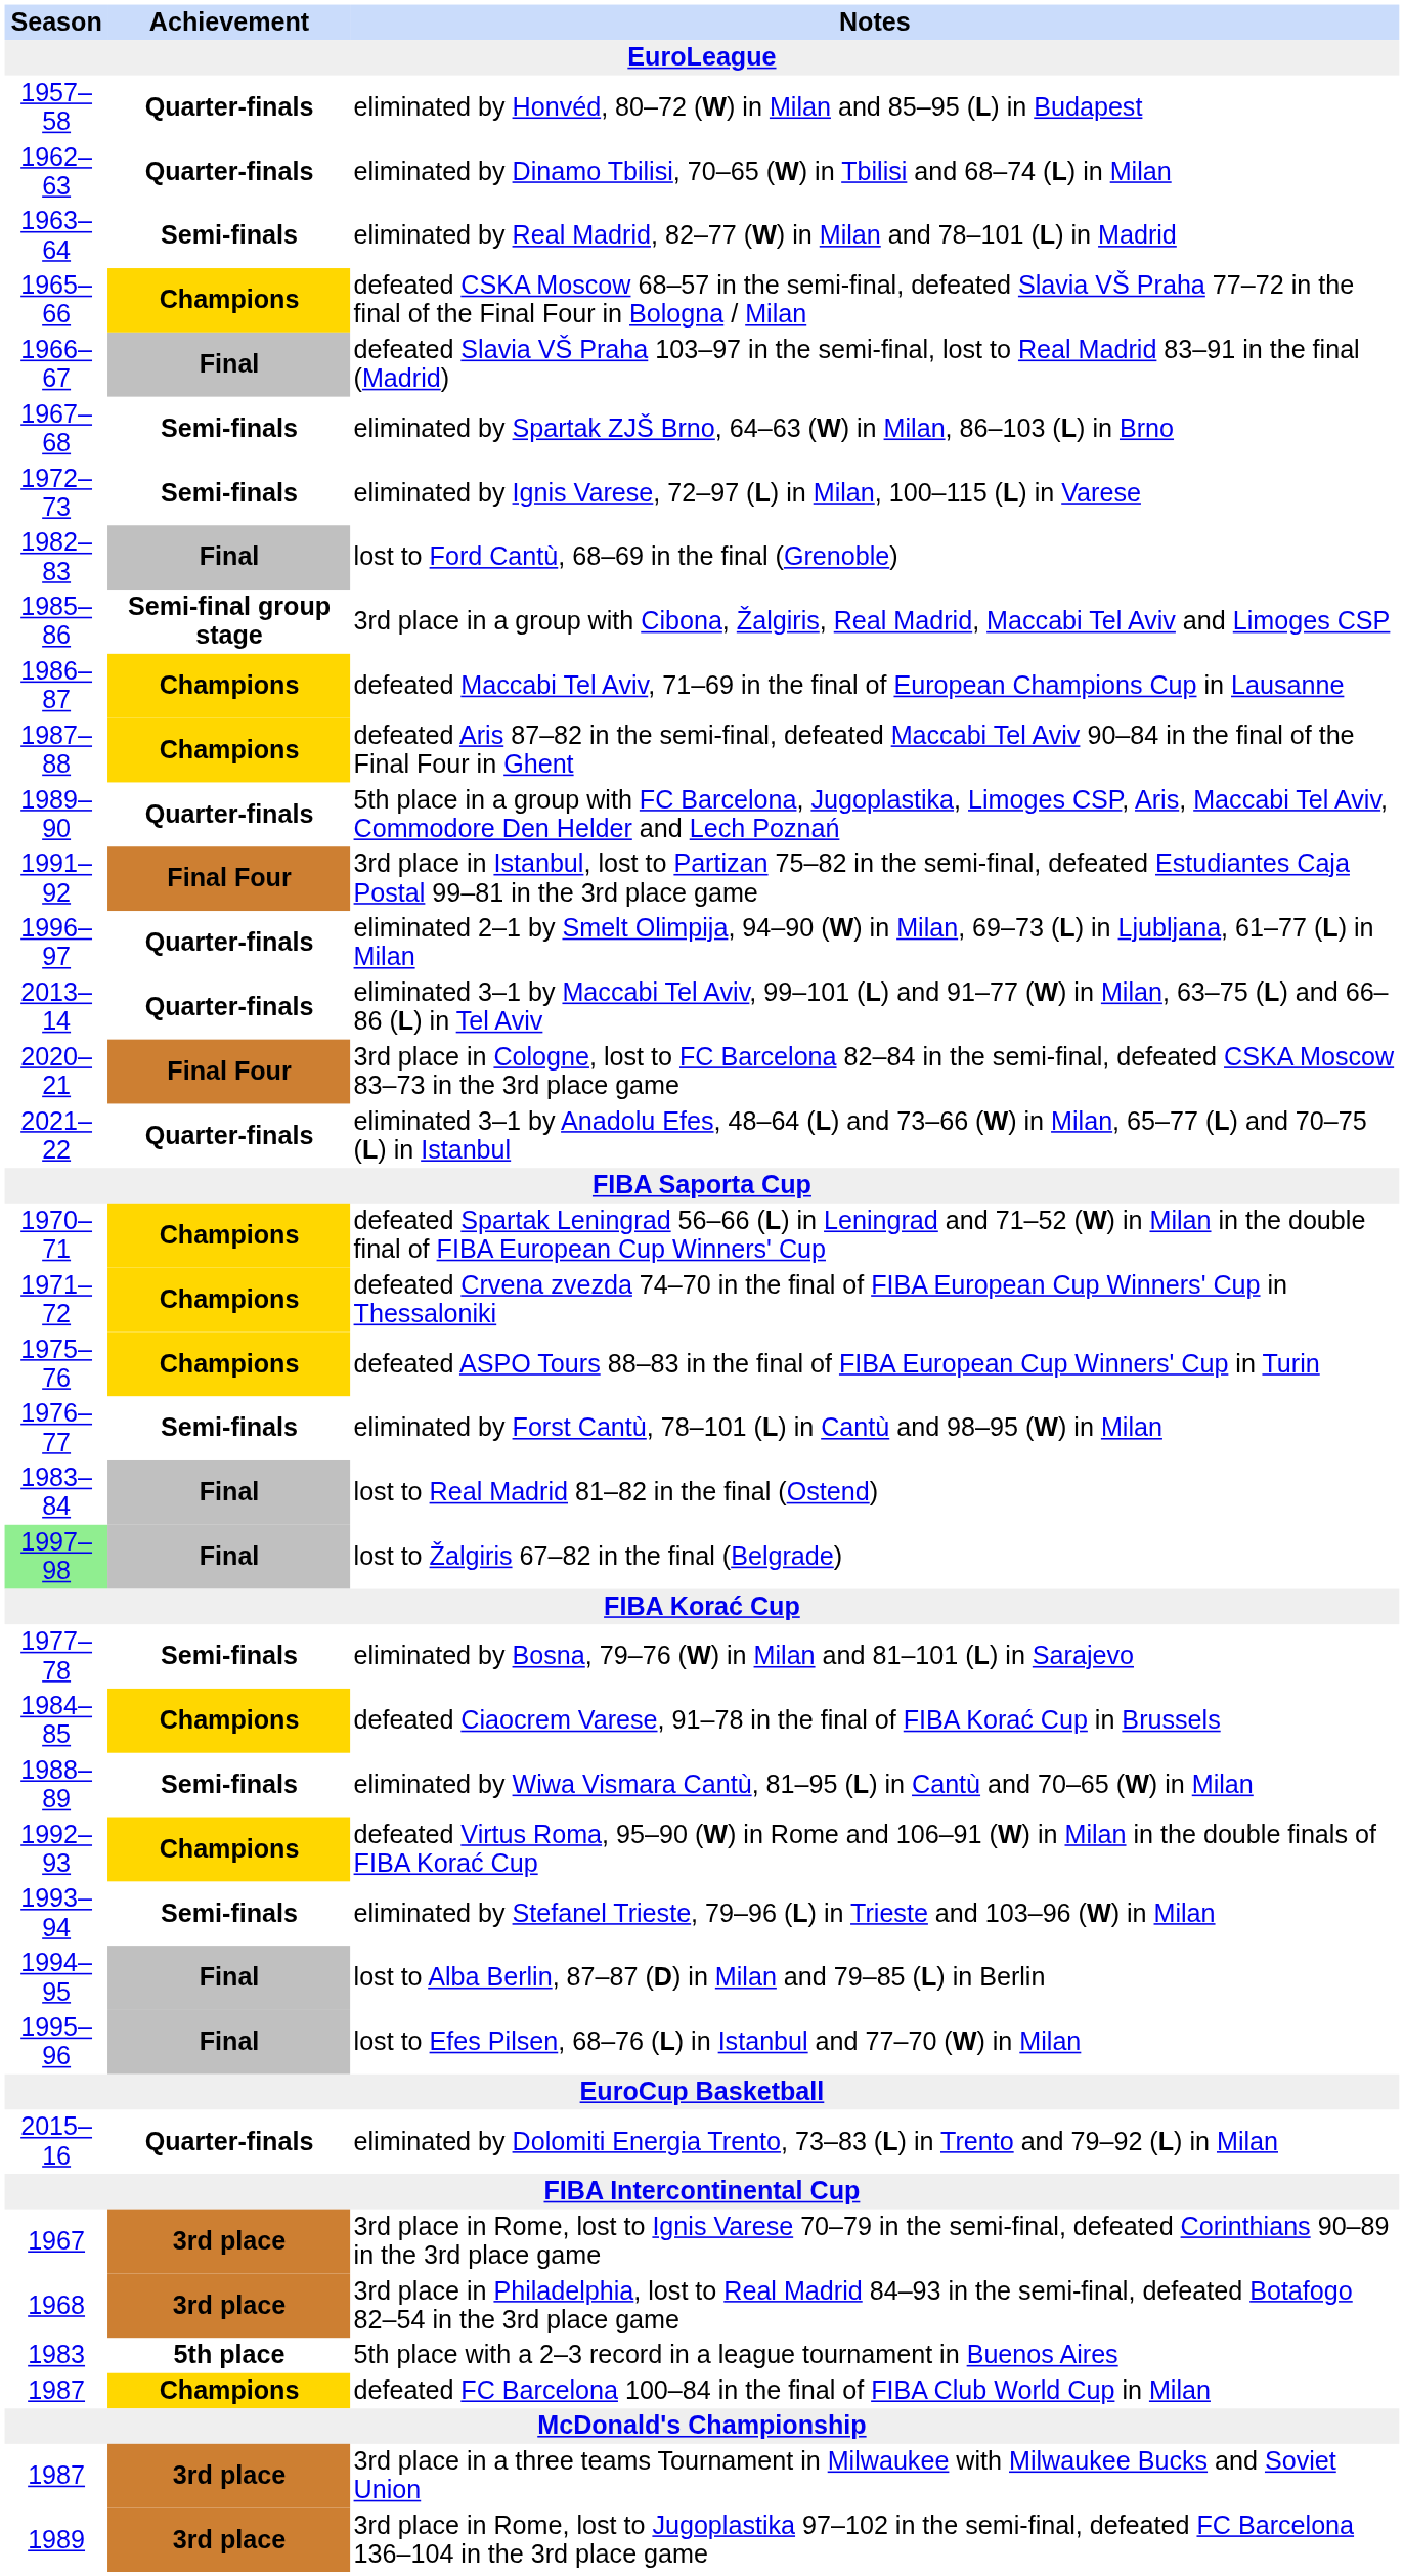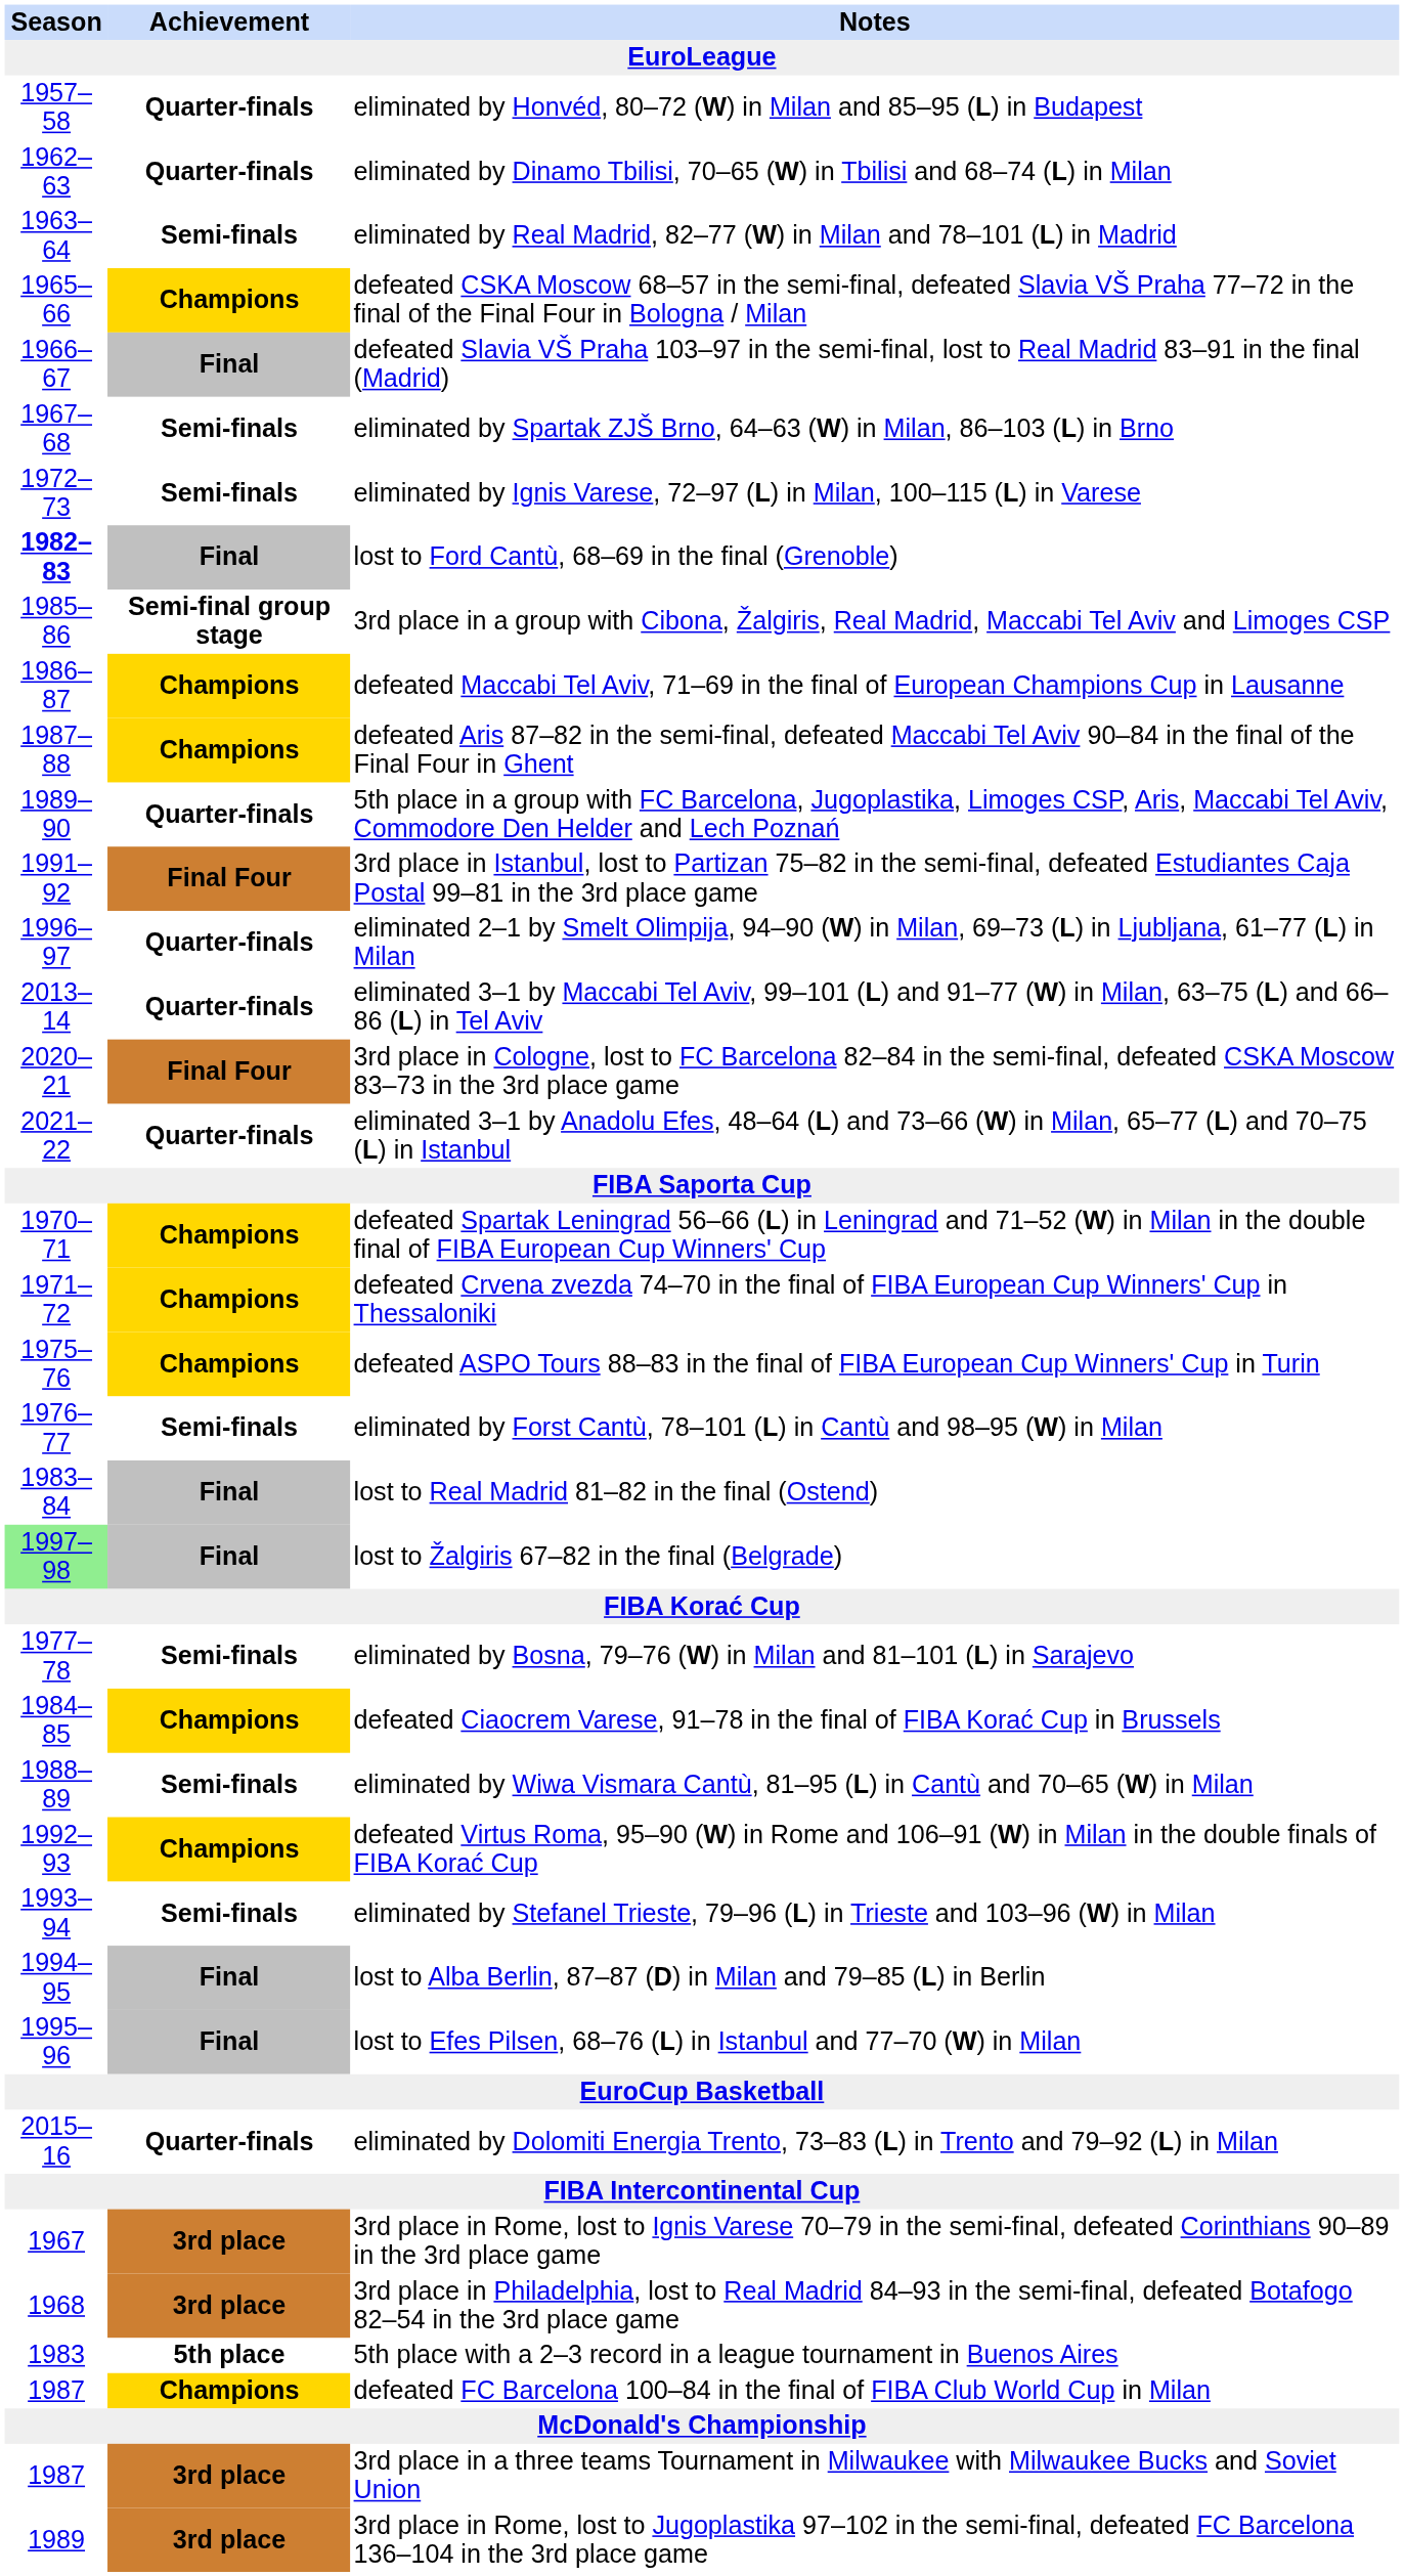lost to Ford Cantù, 68–69 in the final (Grenoble) | Season: normal -> bold
